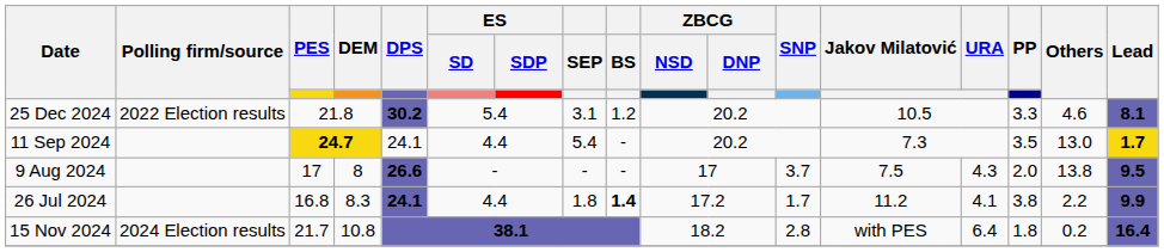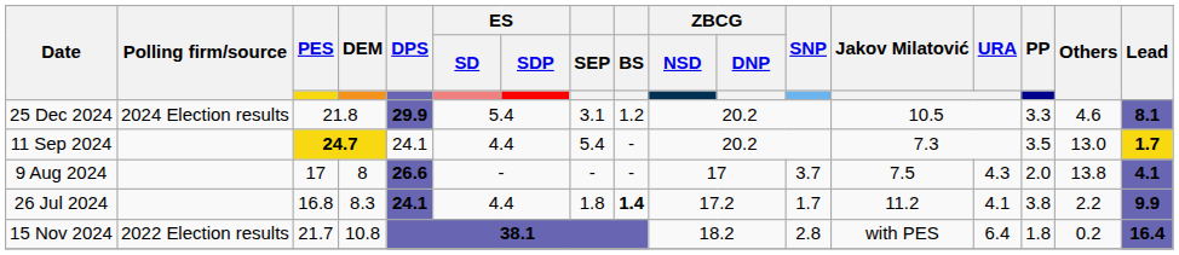25 Dec 2024 | Polling firm/source: 2022 Election results -> 2024 Election results
25 Dec 2024 | DPS: 30.2 -> 29.9
9 Aug 2024 | Lead: 9.5 -> 4.1
15 Nov 2024 | Polling firm/source: 2024 Election results -> 2022 Election results
